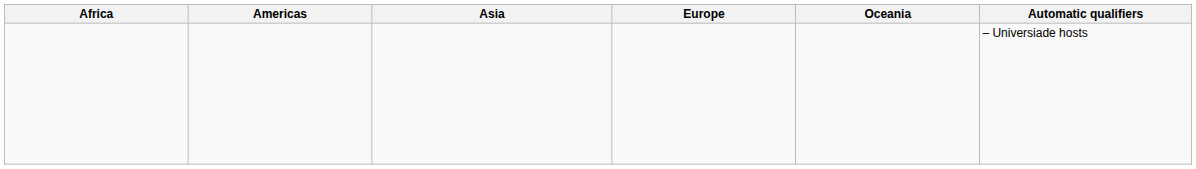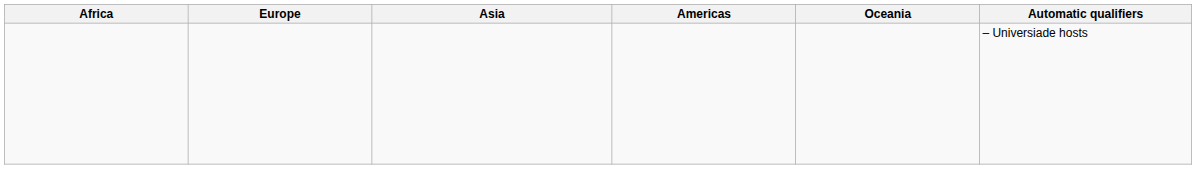columns swapped: Americas <-> Europe
